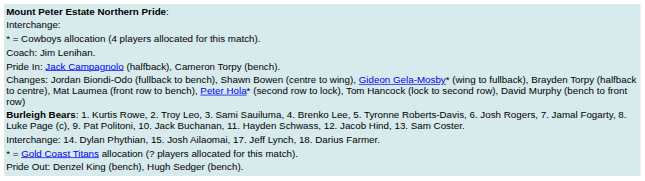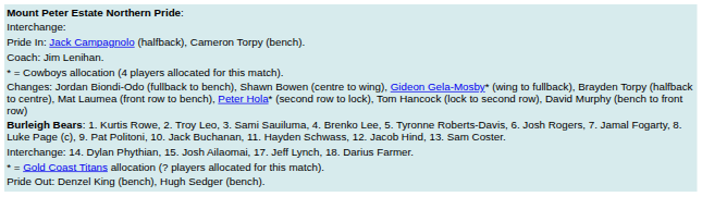row 3 | column 1: * = Cowboys allocation (4 players allocated for this match). -> Pride In: Jack Campagnolo (halfback), Cameron Torpy (bench).
row 5 | column 1: Pride In: Jack Campagnolo (halfback), Cameron Torpy (bench). -> * = Cowboys allocation (4 players allocated for this match).
